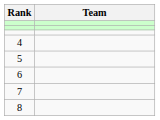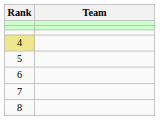row 5 | Rank: no background -> khaki background
